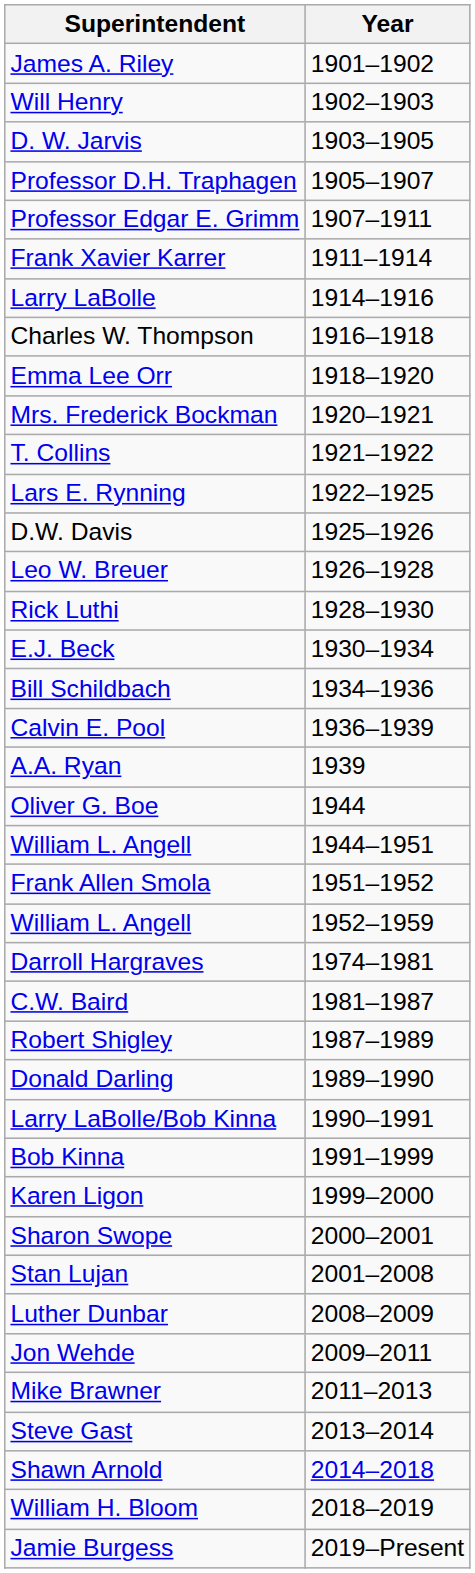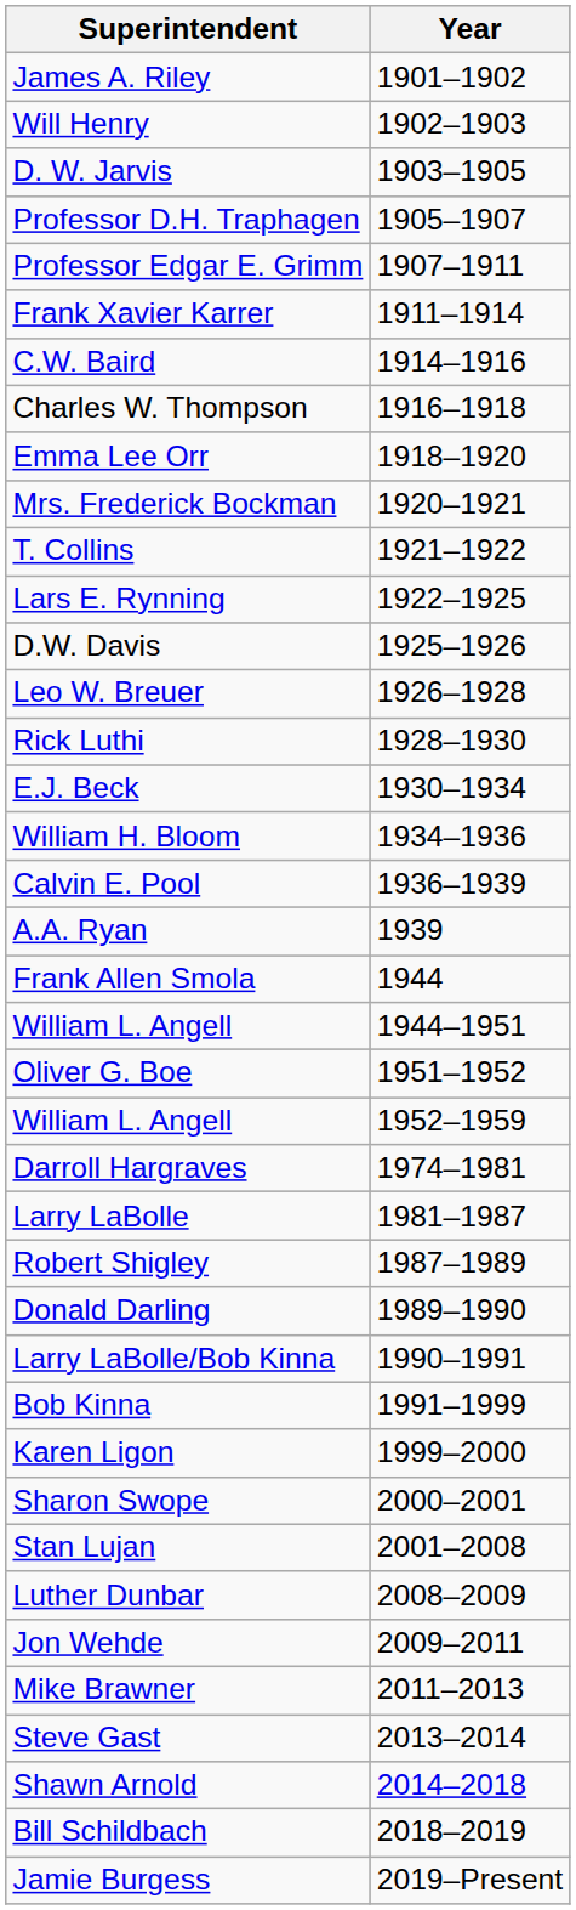row 8 | Superintendent: Larry LaBolle -> C.W. Baird
row 18 | Superintendent: Bill Schildbach -> William H. Bloom
row 21 | Superintendent: Oliver G. Boe -> Frank Allen Smola
row 23 | Superintendent: Frank Allen Smola -> Oliver G. Boe
row 26 | Superintendent: C.W. Baird -> Larry LaBolle
row 39 | Superintendent: William H. Bloom -> Bill Schildbach
